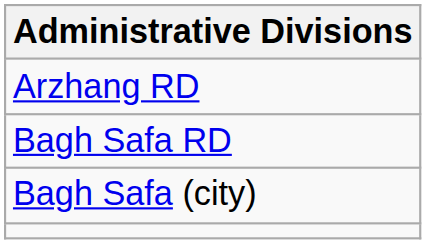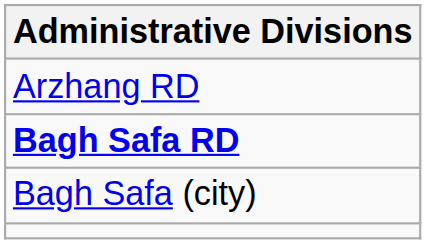row 3 | column 1: normal -> bold
